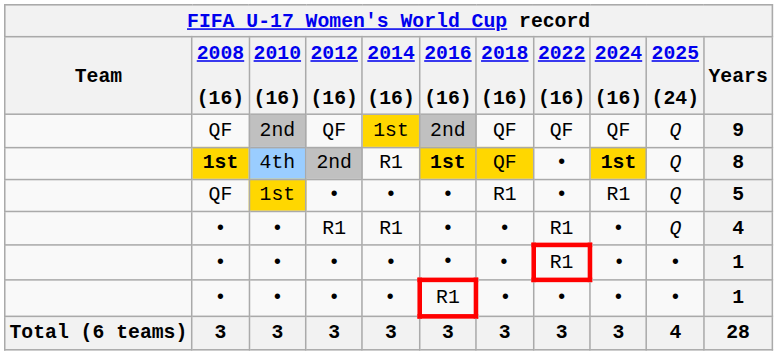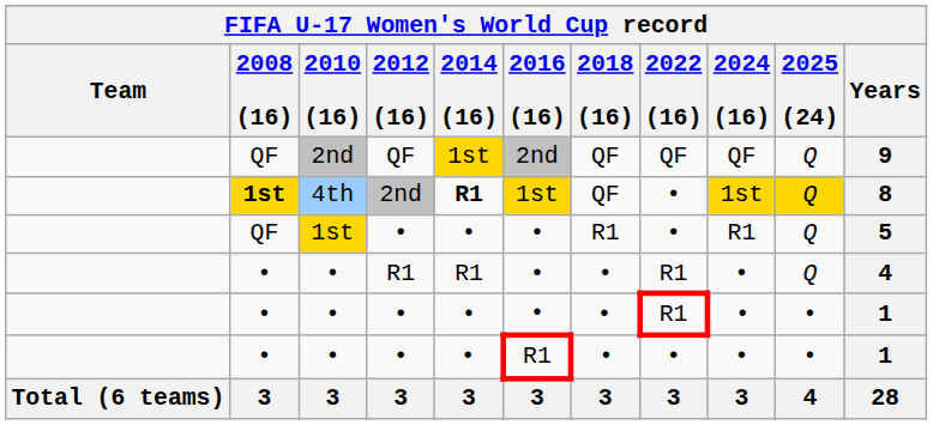4th | 2014 (16): normal -> bold
4th | 2016 (16): bold -> normal
4th | 2018 (16): gold background -> no background
4th | 2024 (16): bold -> normal
4th | 2025 (24): no background -> gold background
